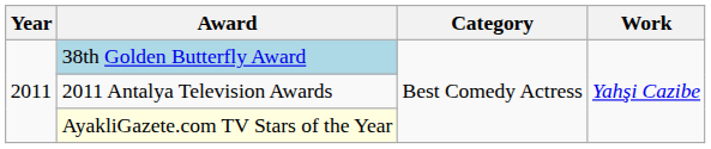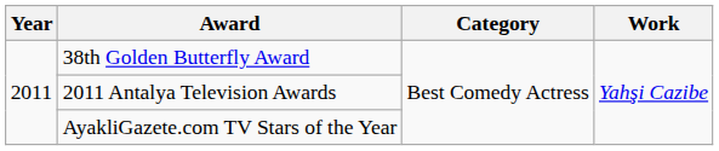38th Golden Butterfly Award | Award: lightblue background -> no background
AyakliGazete.com TV Stars of the Year | Award: lightyellow background -> no background
